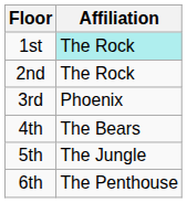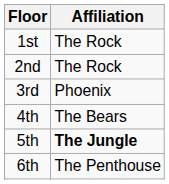1st | Affiliation: paleturquoise background -> no background
5th | Affiliation: normal -> bold
